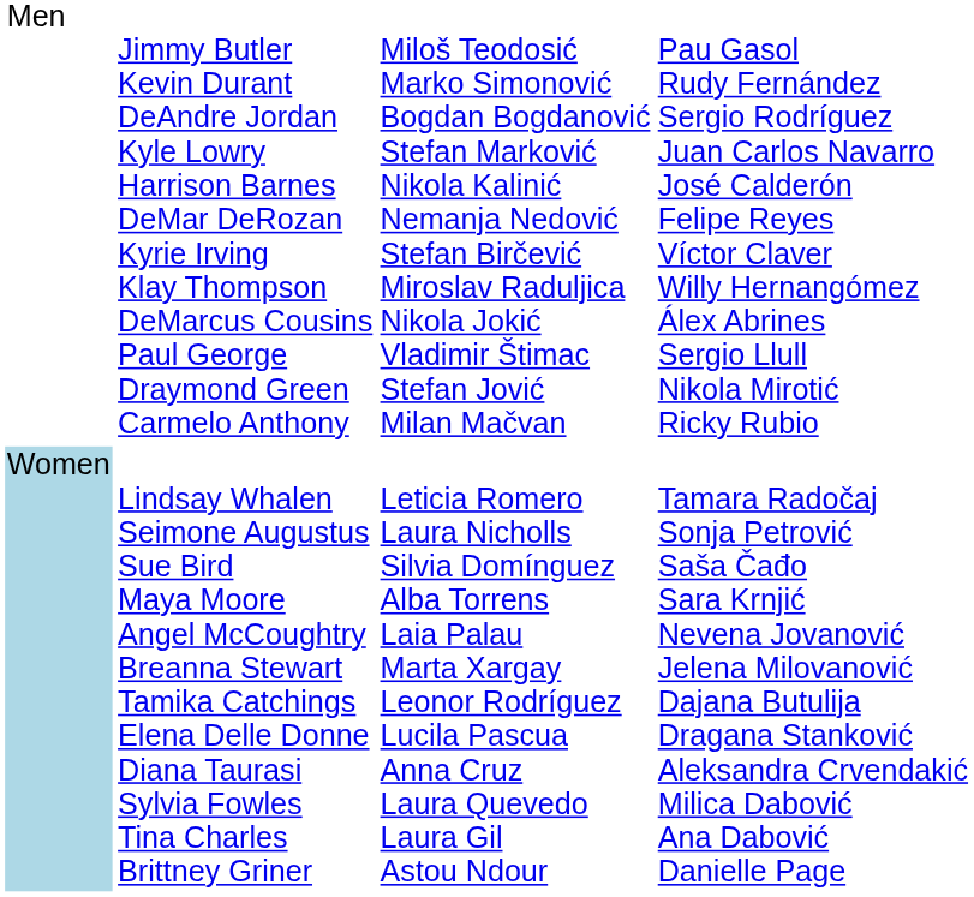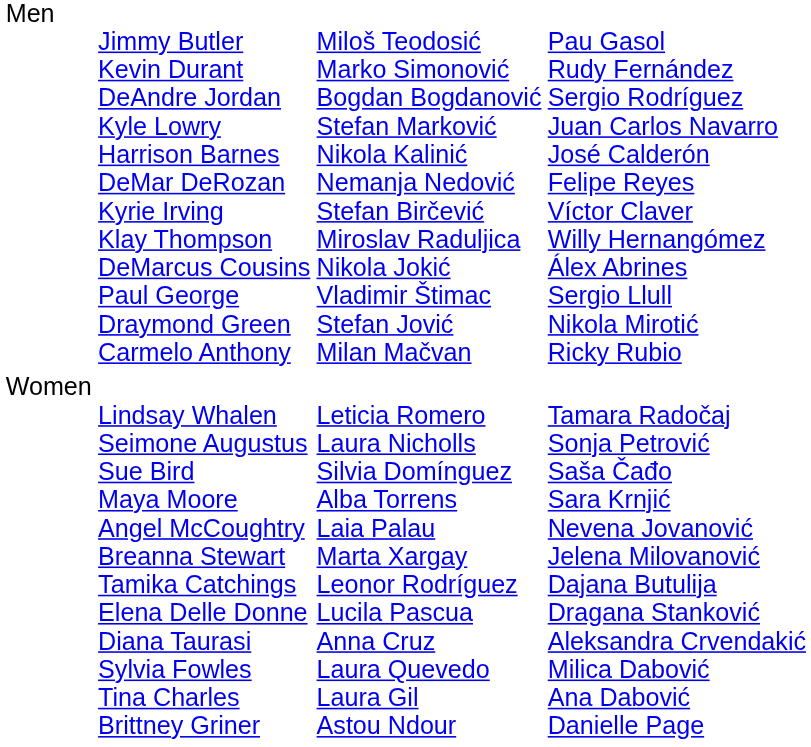Women | column 1: lightblue background -> no background
